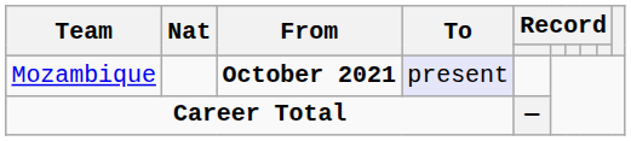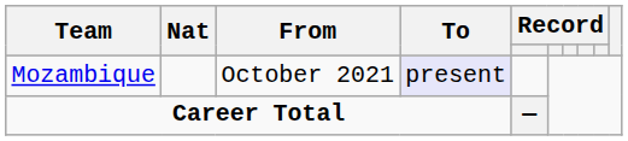Mozambique | From: bold -> normal
